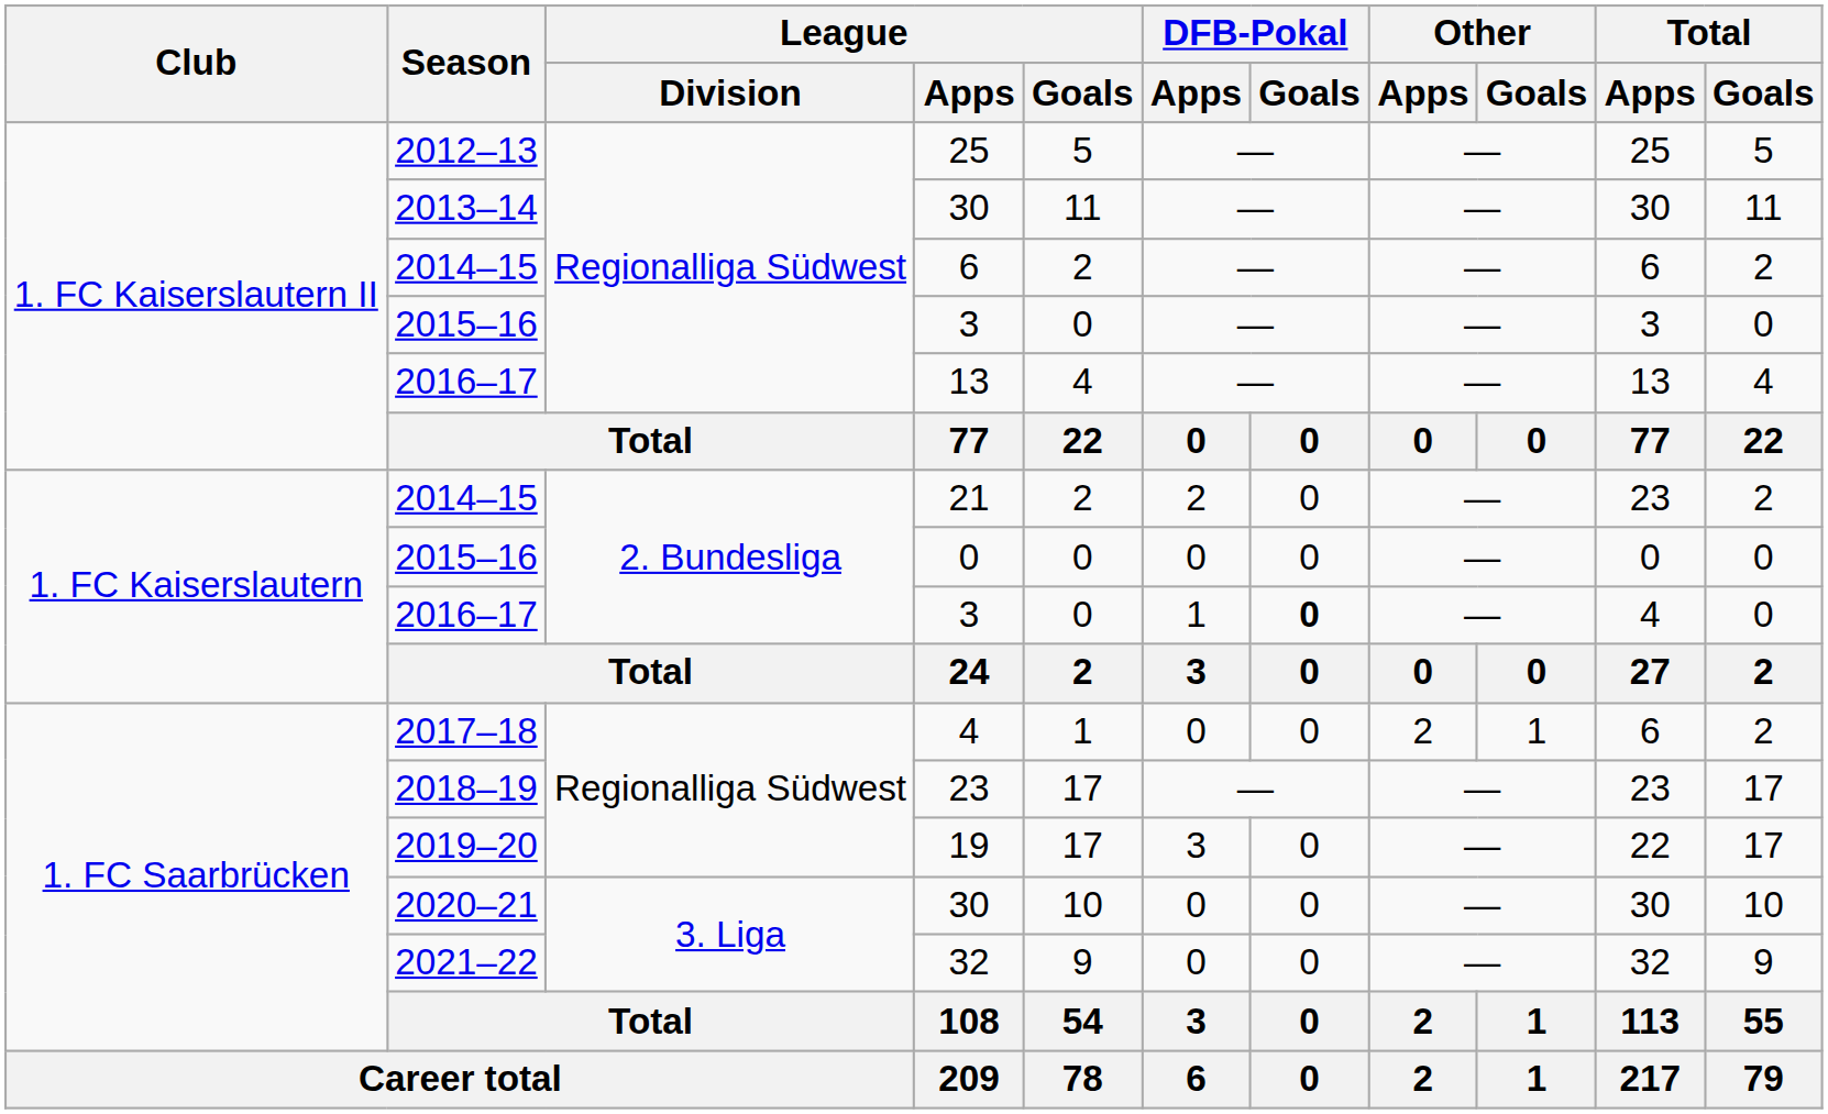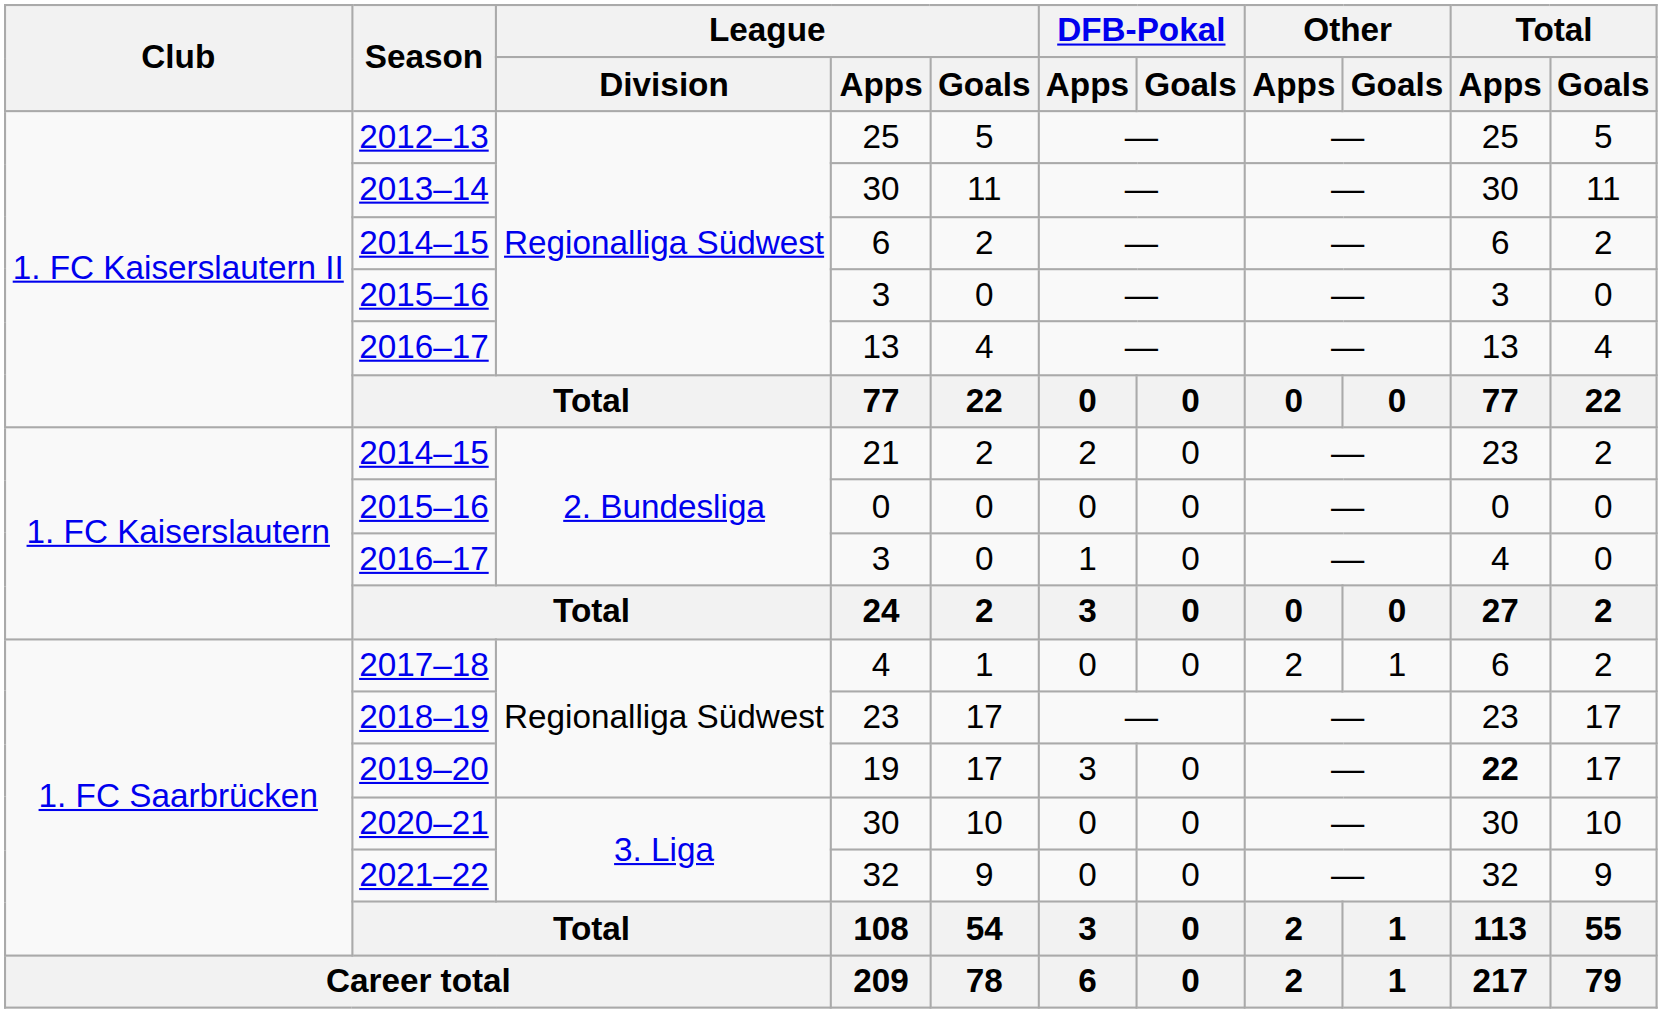2016–17 / 3 | DFB-Pokal / Goals: bold -> normal
19 | Total / Apps: normal -> bold
